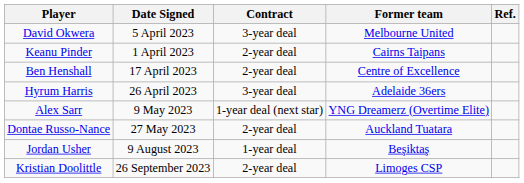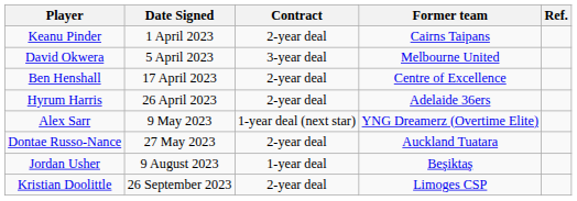rows swapped: Keanu Pinder <-> David Okwera
Hyrum Harris | Contract: 3-year deal -> 2-year deal
